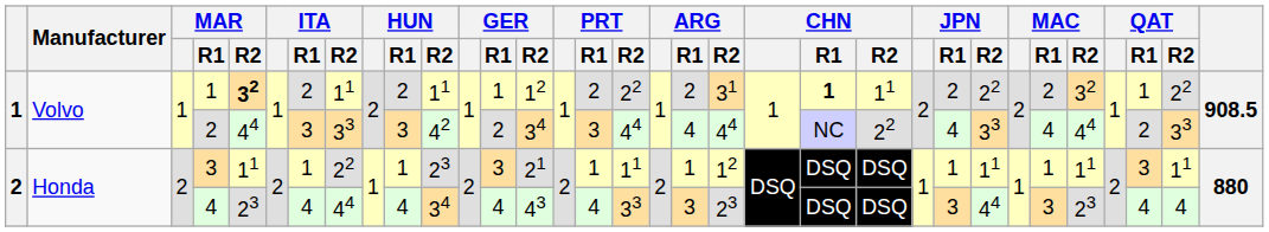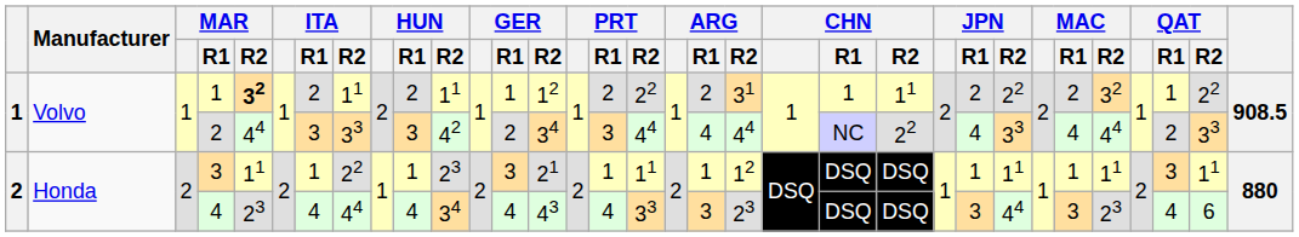row 3 | CHN / R1: bold -> normal
row 6 | QAT / R2: 4 -> 6
